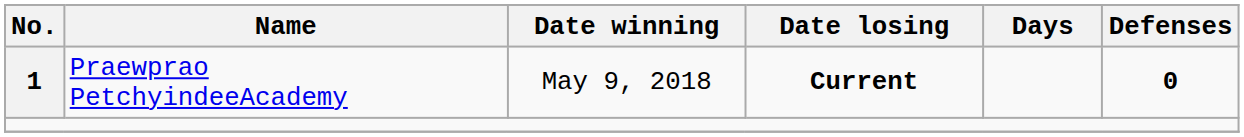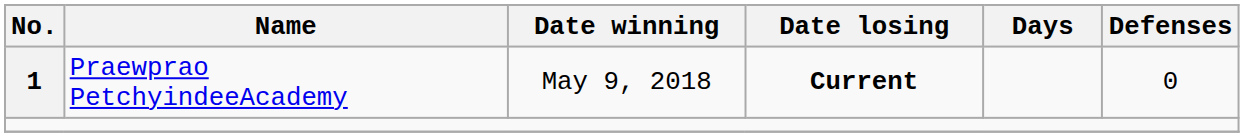Praewprao PetchyindeeAcademy | Defenses: bold -> normal
